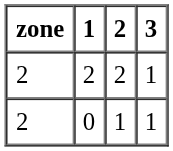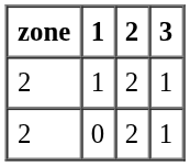row 2 | 1: 2 -> 1
row 3 | 2: 1 -> 2
